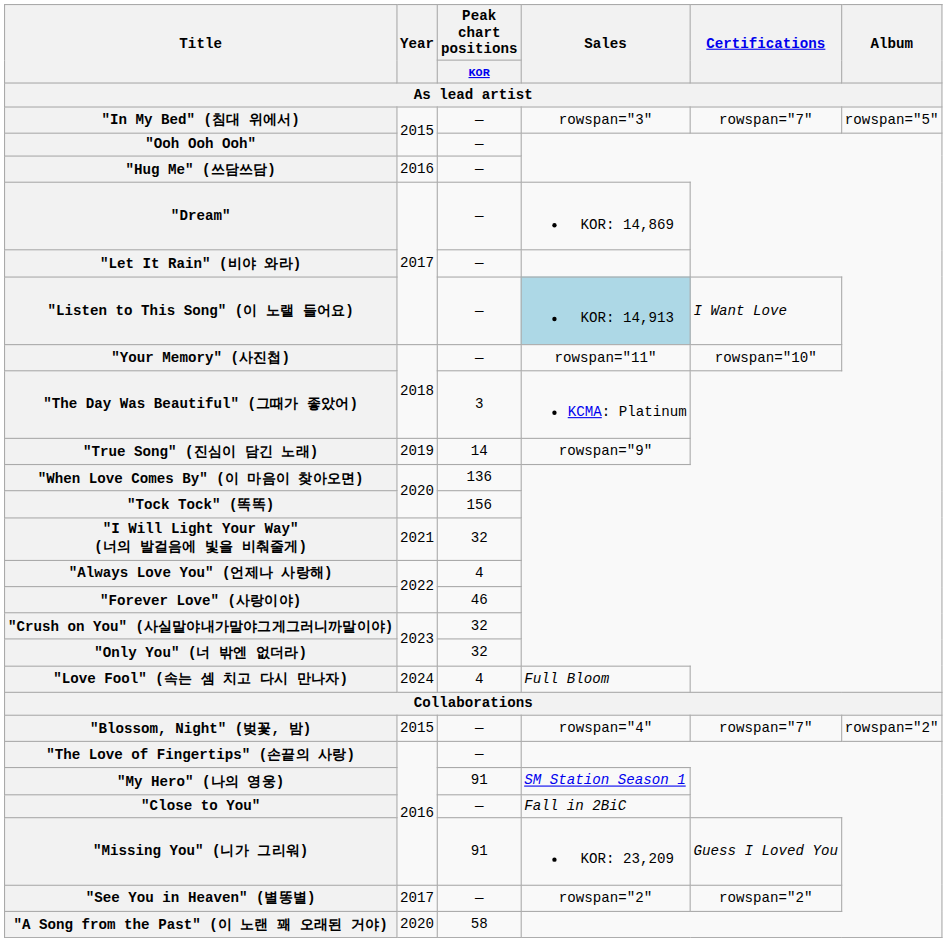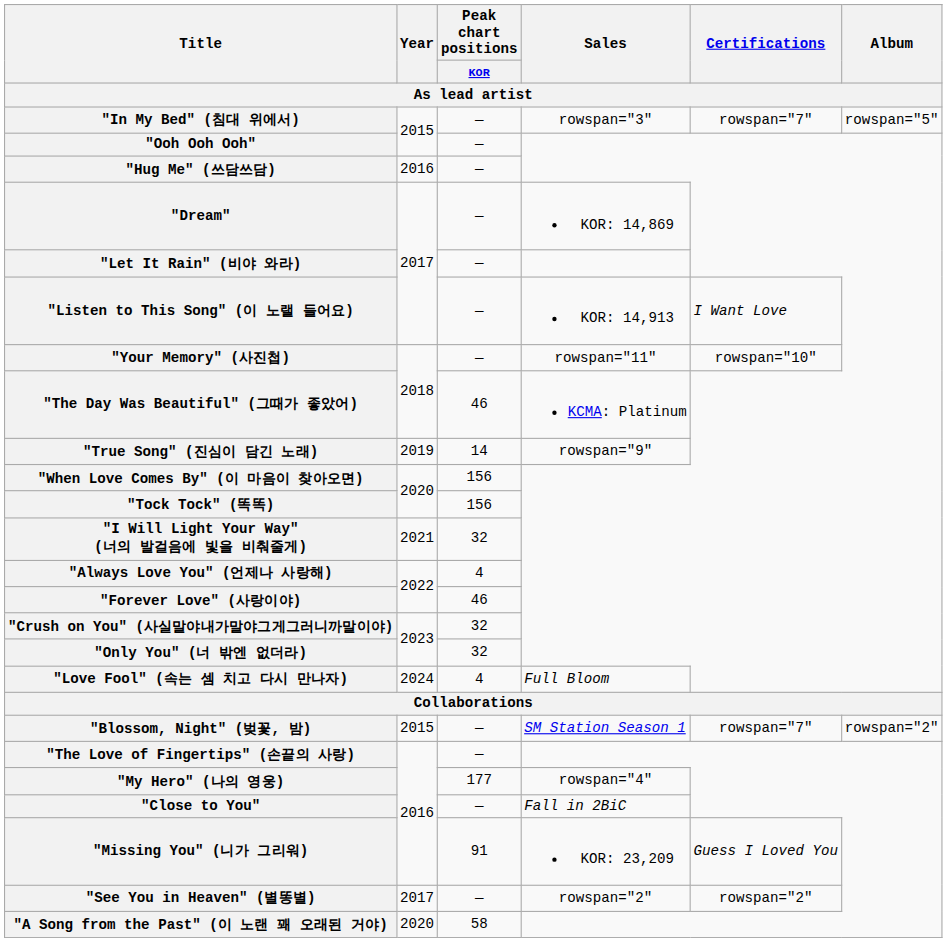"Listen to This Song" (이 노랠 들어요) | Sales: lightblue background -> no background
"The Day Was Beautiful" (그때가 좋았어) | Peak chart positions / KOR: 3 -> 46
"When Love Comes By" (이 마음이 찾아오면) | Peak chart positions / KOR: 136 -> 156
"Blossom, Night" (벚꽃, 밤) | Sales: rowspan="4" -> SM Station Season 1
"My Hero" (나의 영웅) | Peak chart positions / KOR: 91 -> 177
"My Hero" (나의 영웅) | Sales: SM Station Season 1 -> rowspan="4"
